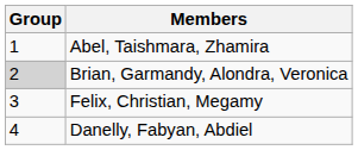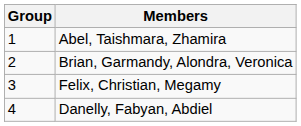Brian, Garmandy, Alondra, Veronica | Group: lightgrey background -> no background
